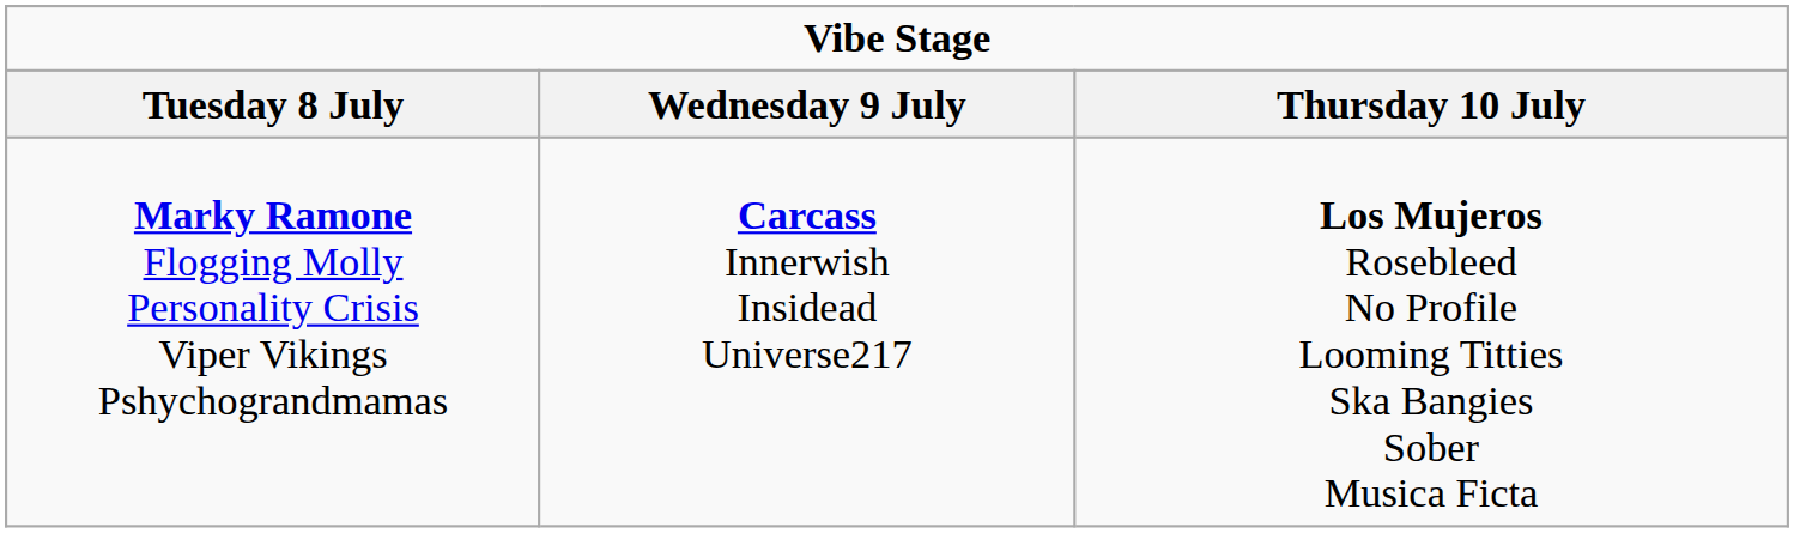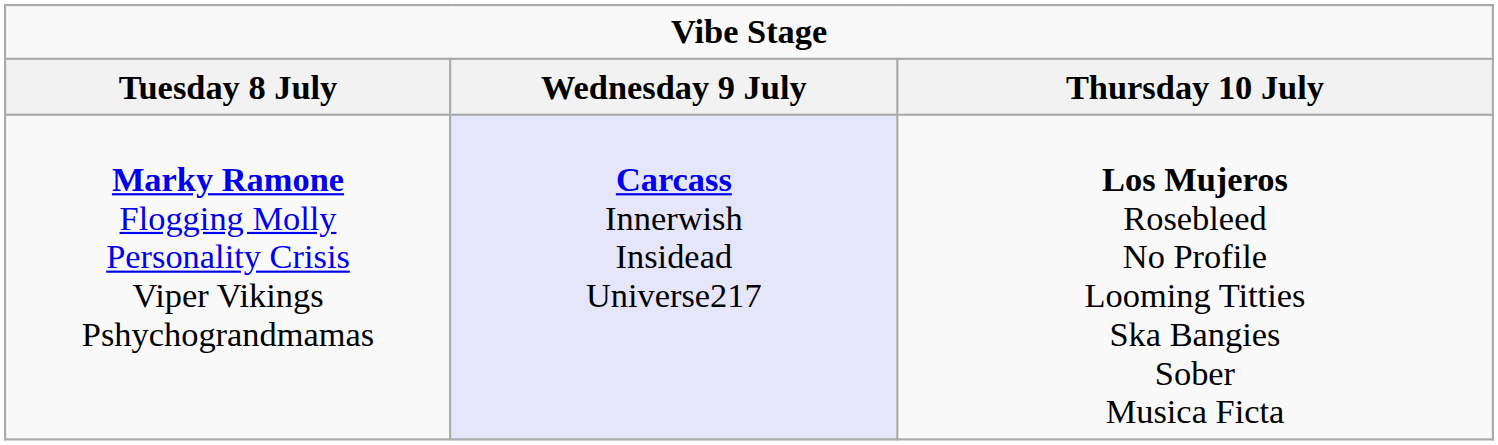row 3 | Wednesday 9 July: no background -> lavender background
